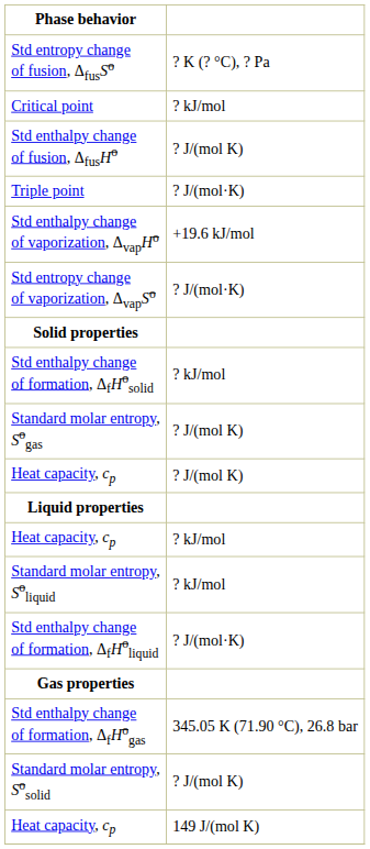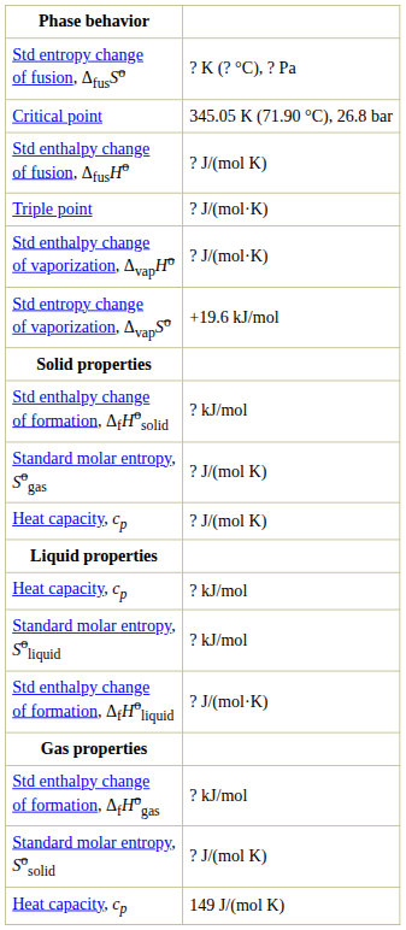row 3 | column 2: ? kJ/mol -> 345.05 K (71.90 °C), 26.8 bar
row 6 | column 2: +19.6 kJ/mol -> ? J/(mol·K)
row 7 | column 2: ? J/(mol·K) -> +19.6 kJ/mol
row 17 | column 2: 345.05 K (71.90 °C), 26.8 bar -> ? kJ/mol
